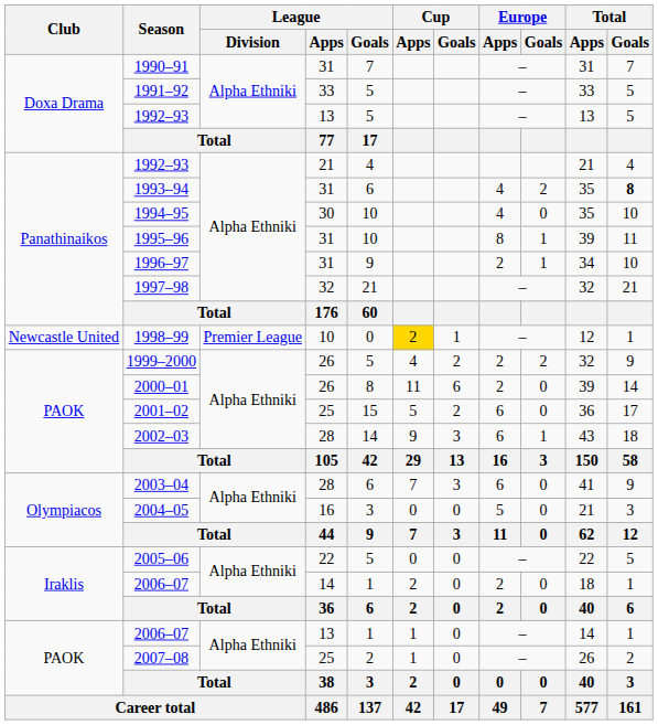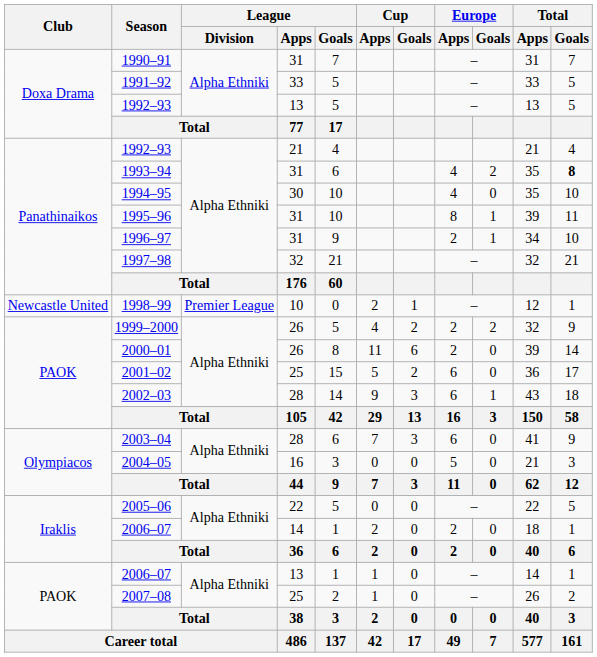1998–99 | Cup / Apps: gold background -> no background
